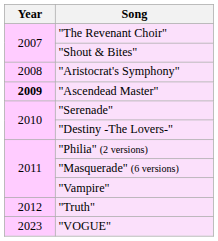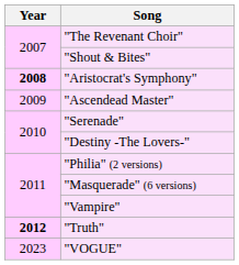"Aristocrat's Symphony" | Year: normal -> bold
"Ascendead Master" | Year: bold -> normal
"Truth" | Year: normal -> bold
